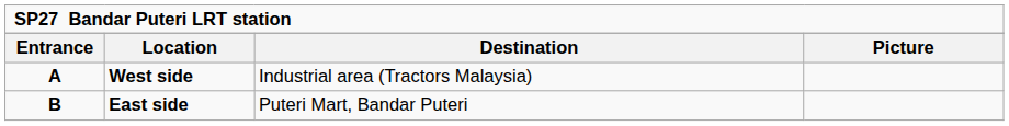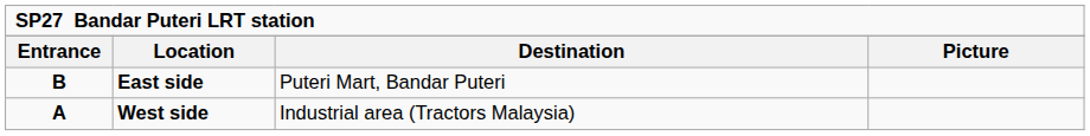rows swapped: West side <-> East side
